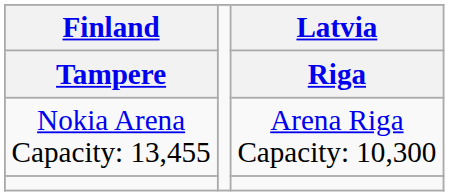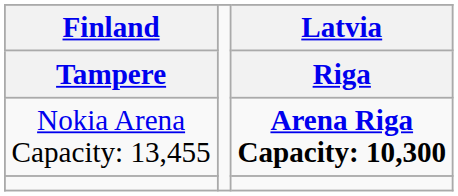Nokia Arena Capacity: 13,455 | Latvia / Riga: normal -> bold
